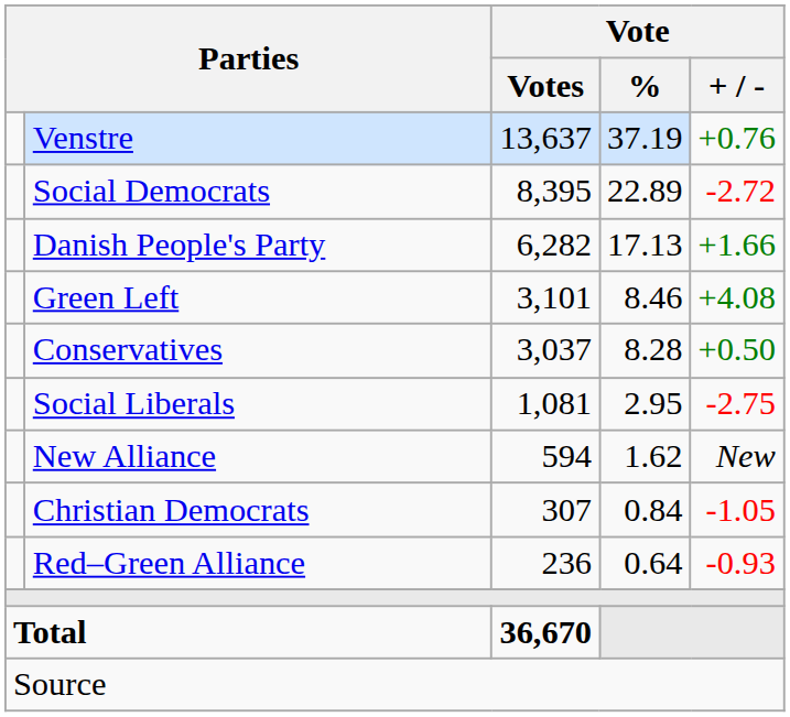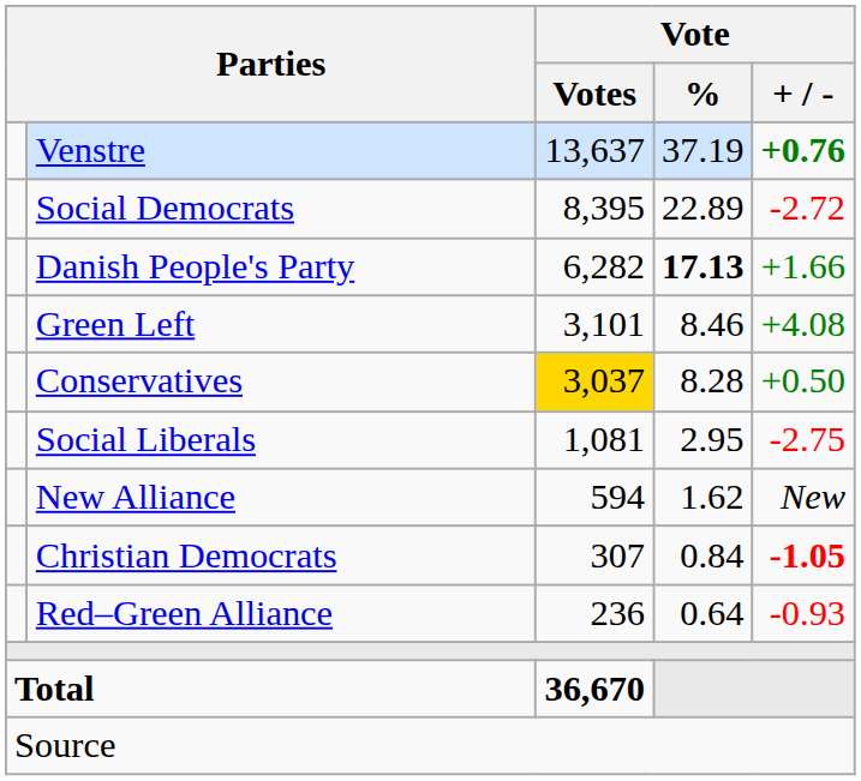Venstre | Vote / + / -: normal -> bold
Danish People's Party | Vote / %: normal -> bold
Conservatives | Vote / Votes: no background -> gold background
Christian Democrats | Vote / + / -: normal -> bold
